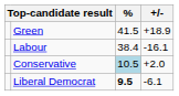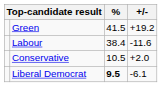Green | +/-: +18.9 -> +19.2
Labour | +/-: -16.1 -> -11.6
Conservative | %: lightblue background -> no background
